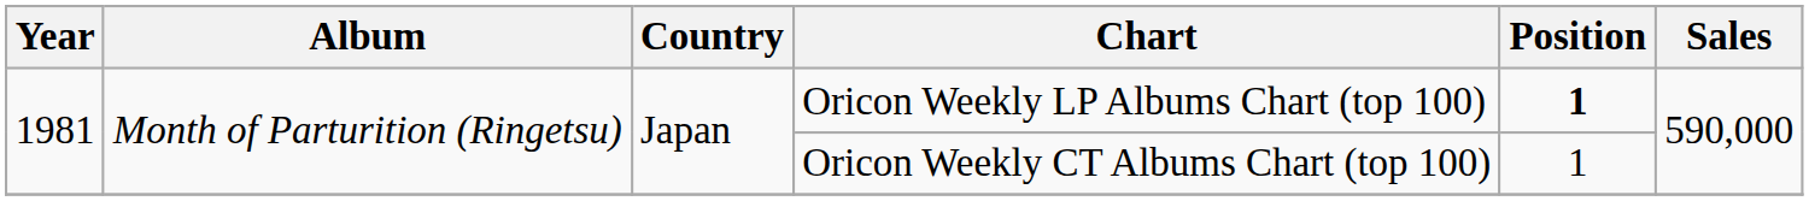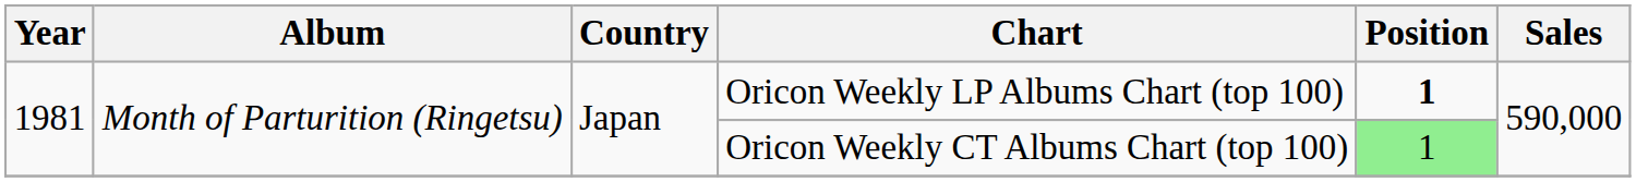Oricon Weekly CT Albums Chart (top 100) | Position: no background -> lightgreen background
